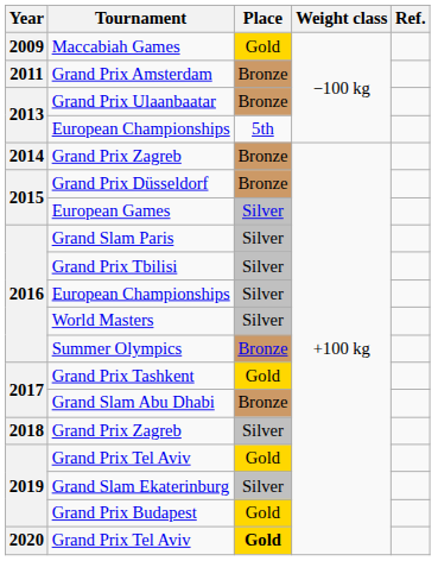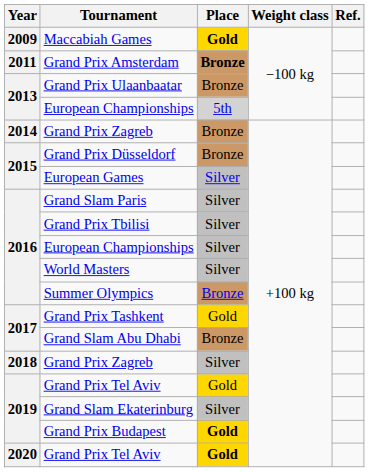Maccabiah Games | Place: normal -> bold
Grand Prix Amsterdam | Place: normal -> bold
2013 / European Championships | Place: no background -> lightgrey background
Grand Prix Budapest | Place: normal -> bold
